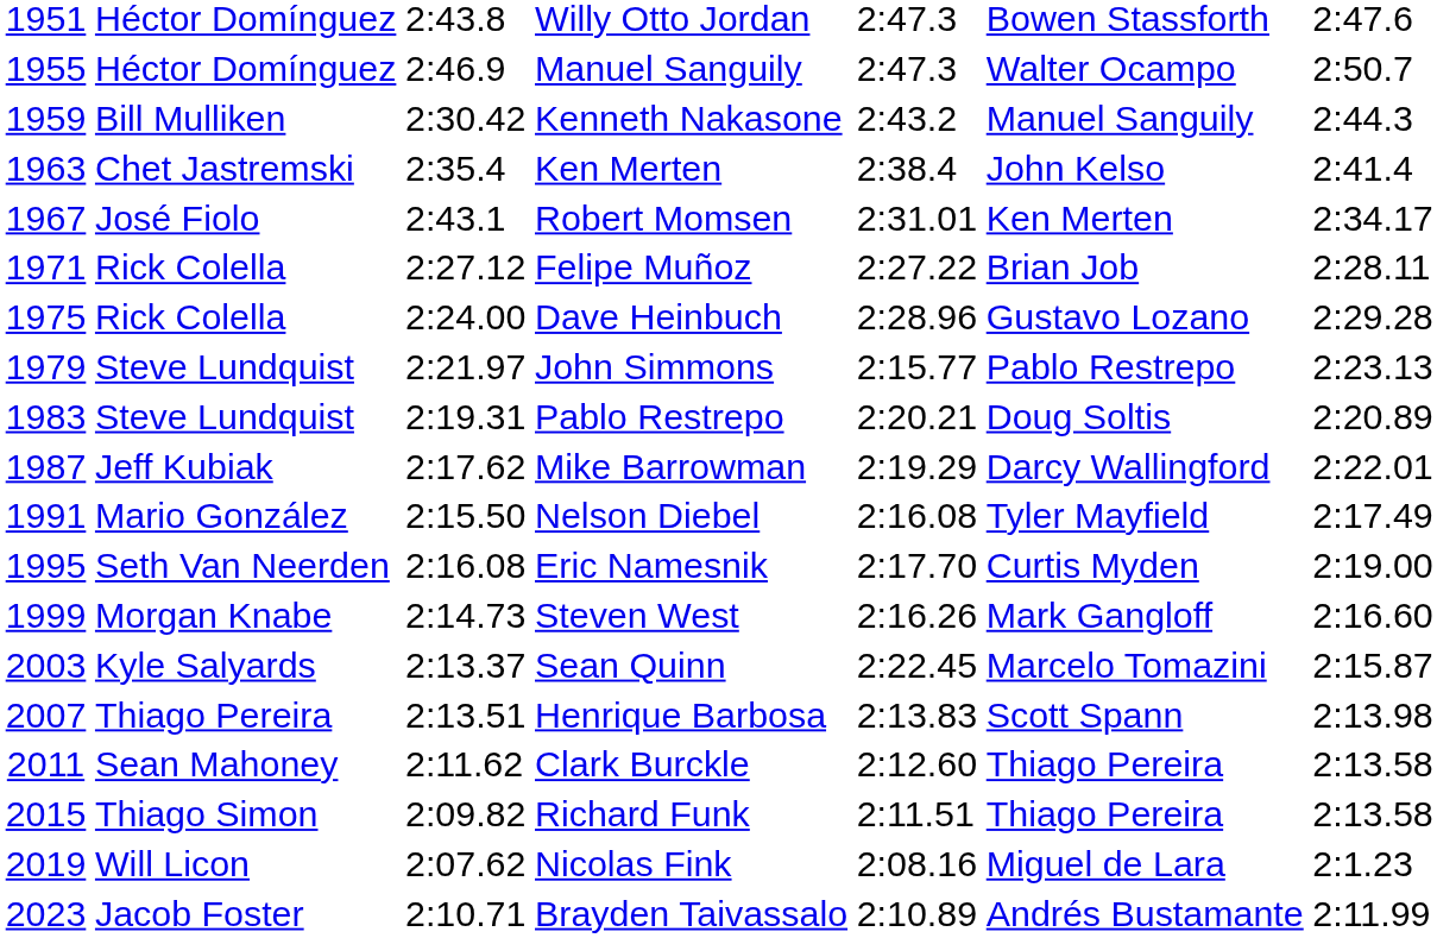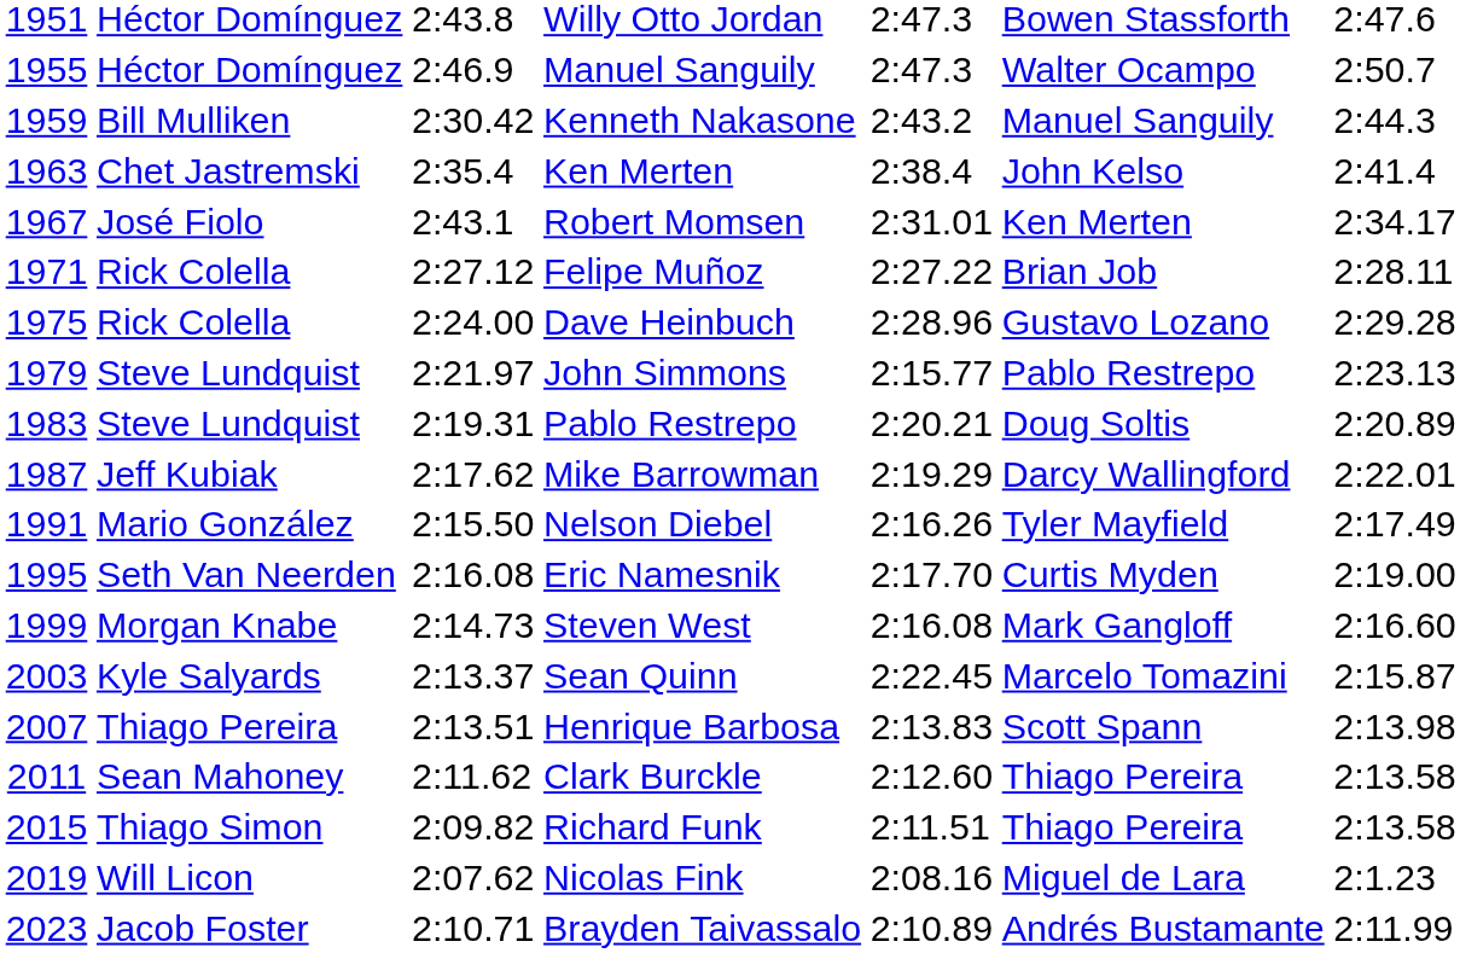Nelson Diebel | column 5: 2:16.08 -> 2:16.26
Steven West | column 5: 2:16.26 -> 2:16.08
